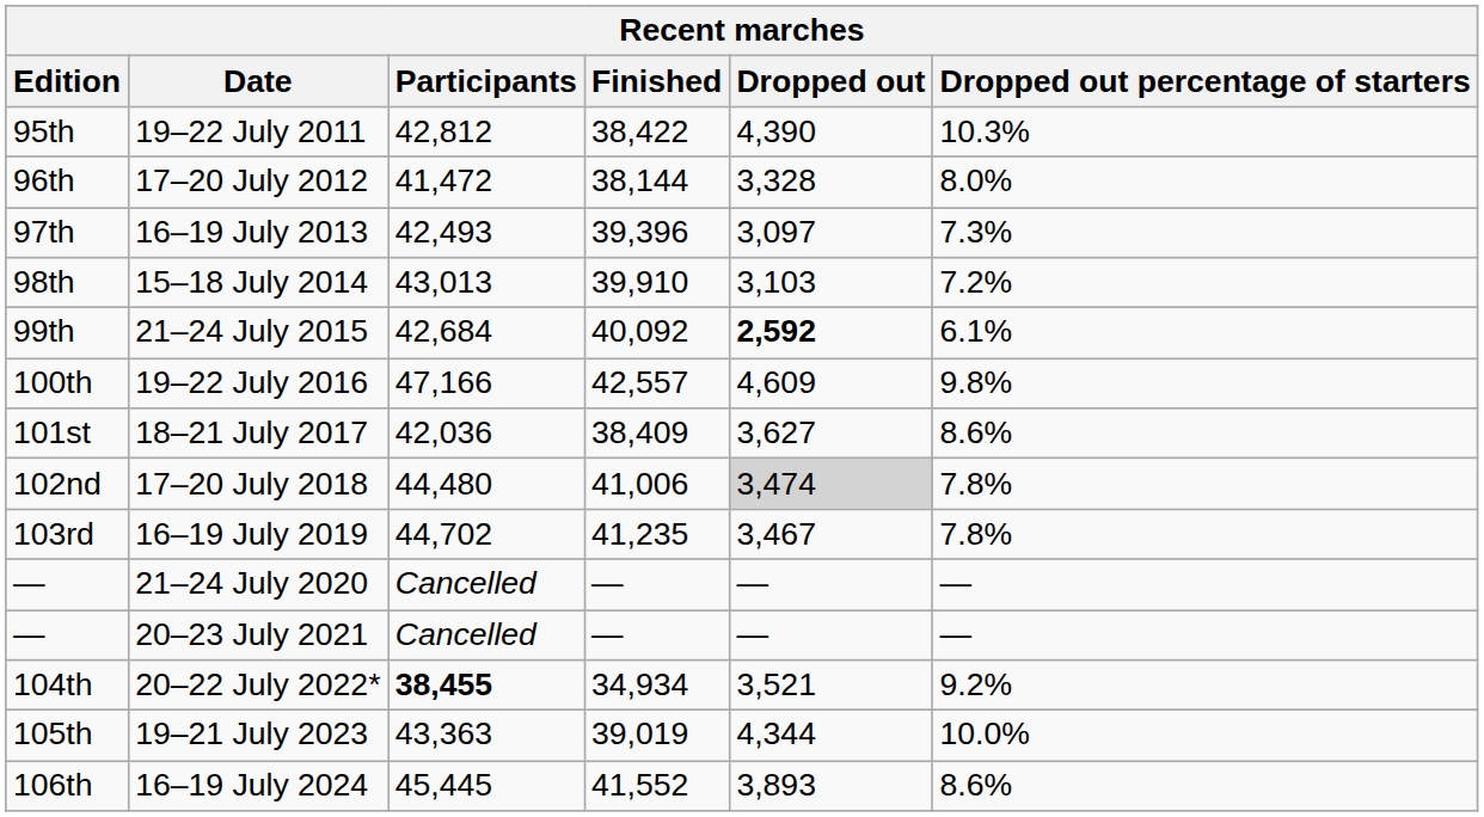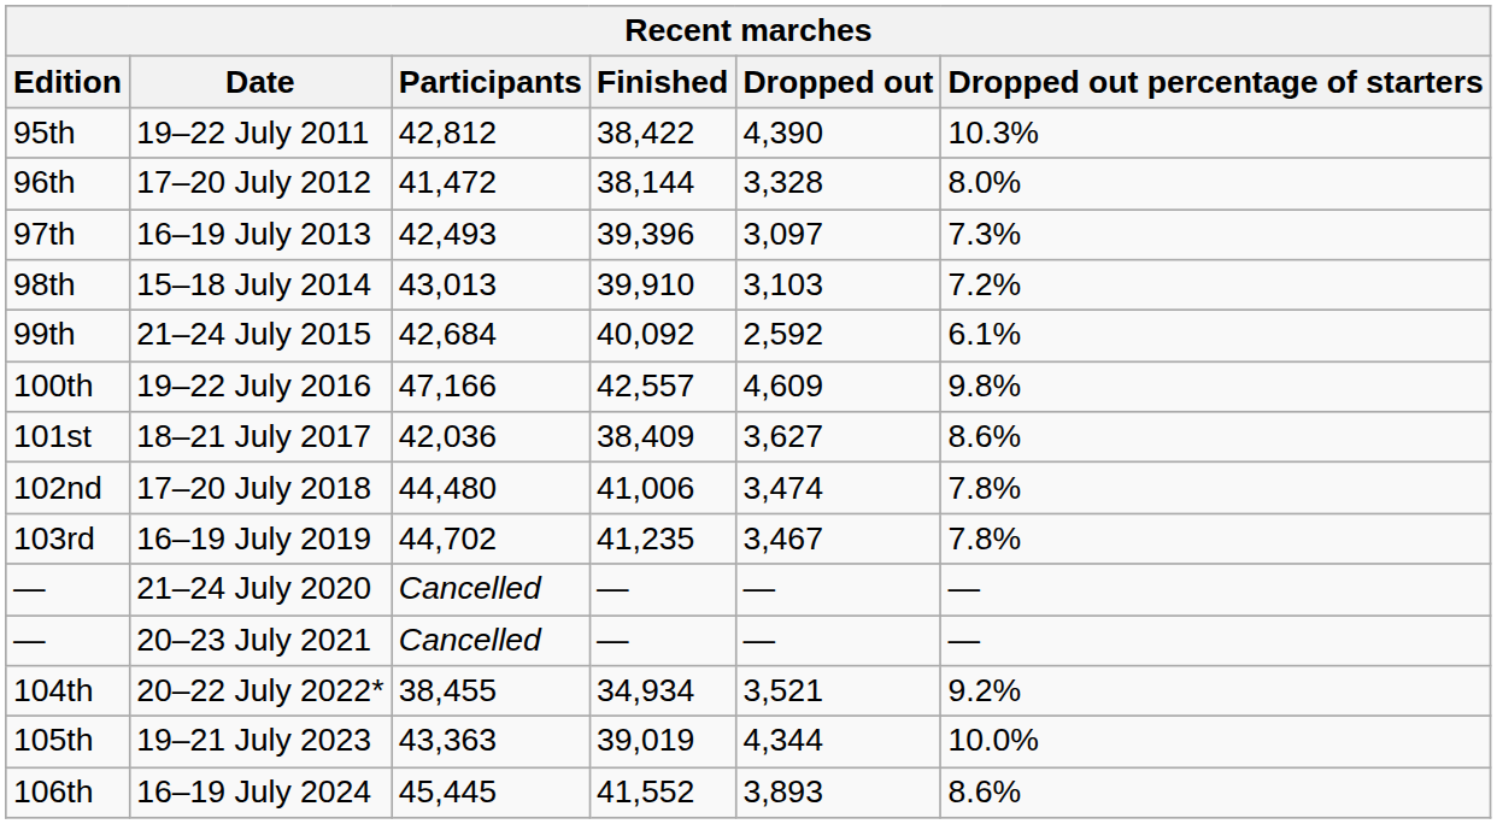21–24 July 2015 | Dropped out: bold -> normal
17–20 July 2018 | Dropped out: lightgrey background -> no background
20–22 July 2022* | Participants: bold -> normal
